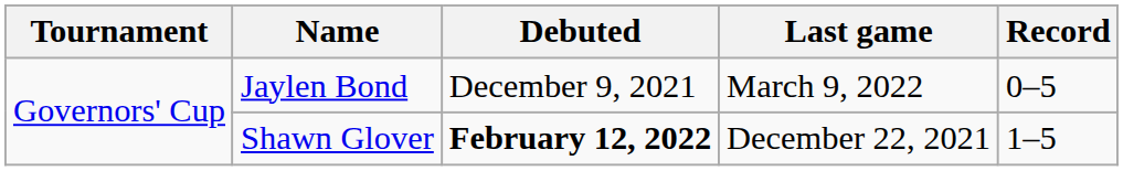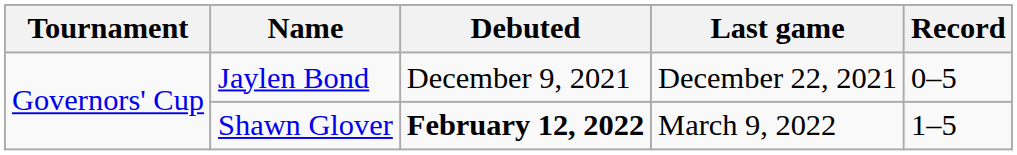Jaylen Bond | Last game: March 9, 2022 -> December 22, 2021
Shawn Glover | Last game: December 22, 2021 -> March 9, 2022
